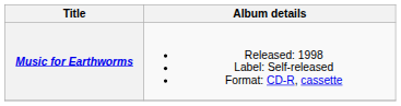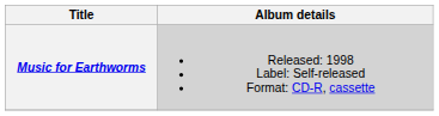Music for Earthworms | Album details: no background -> lightgrey background
